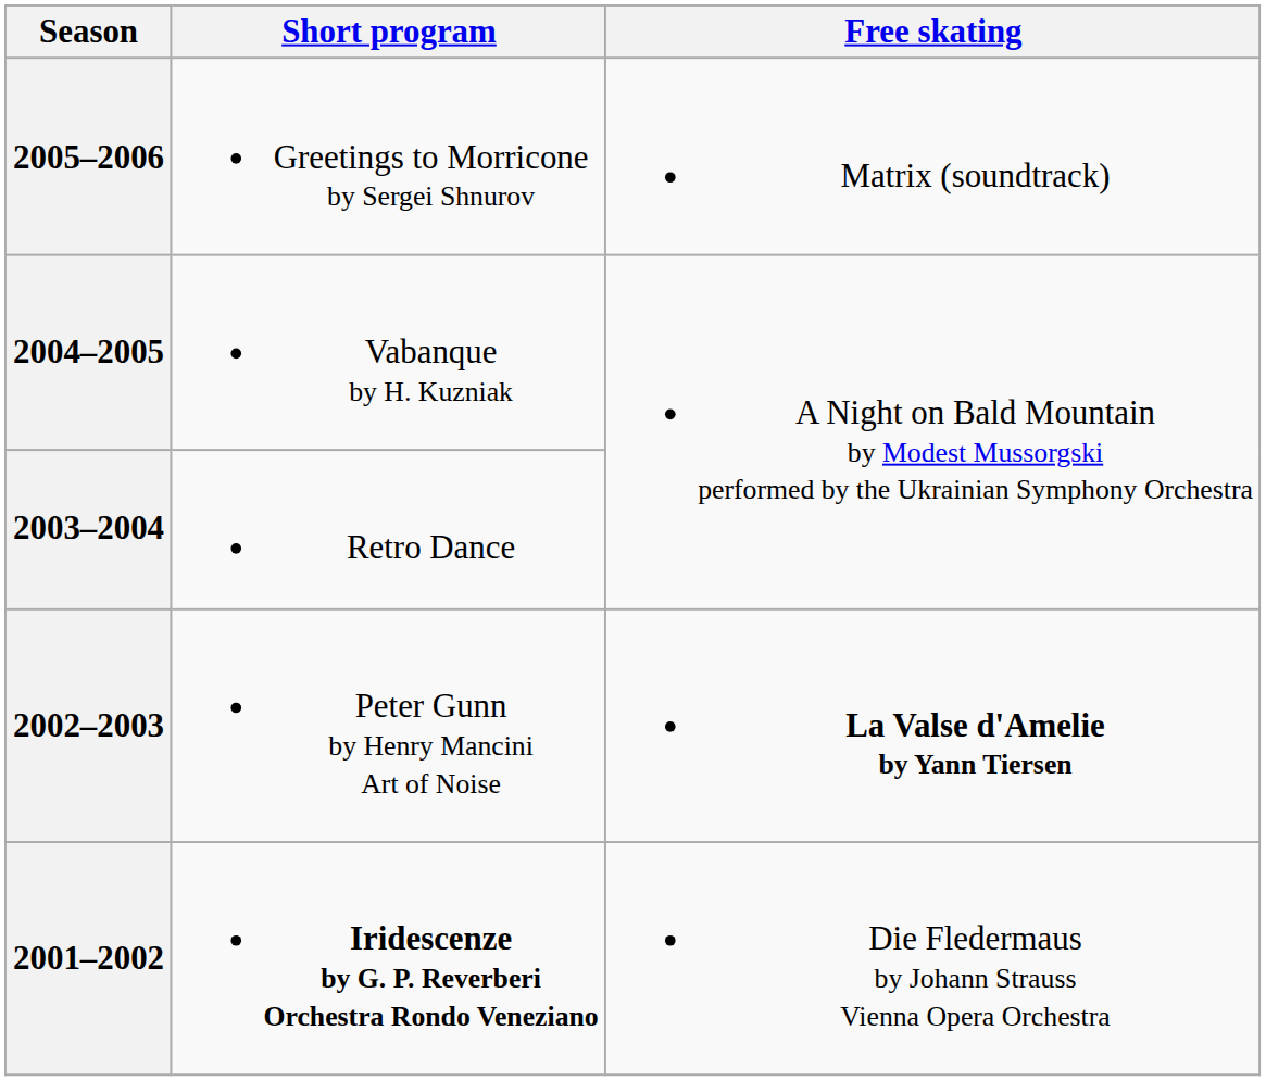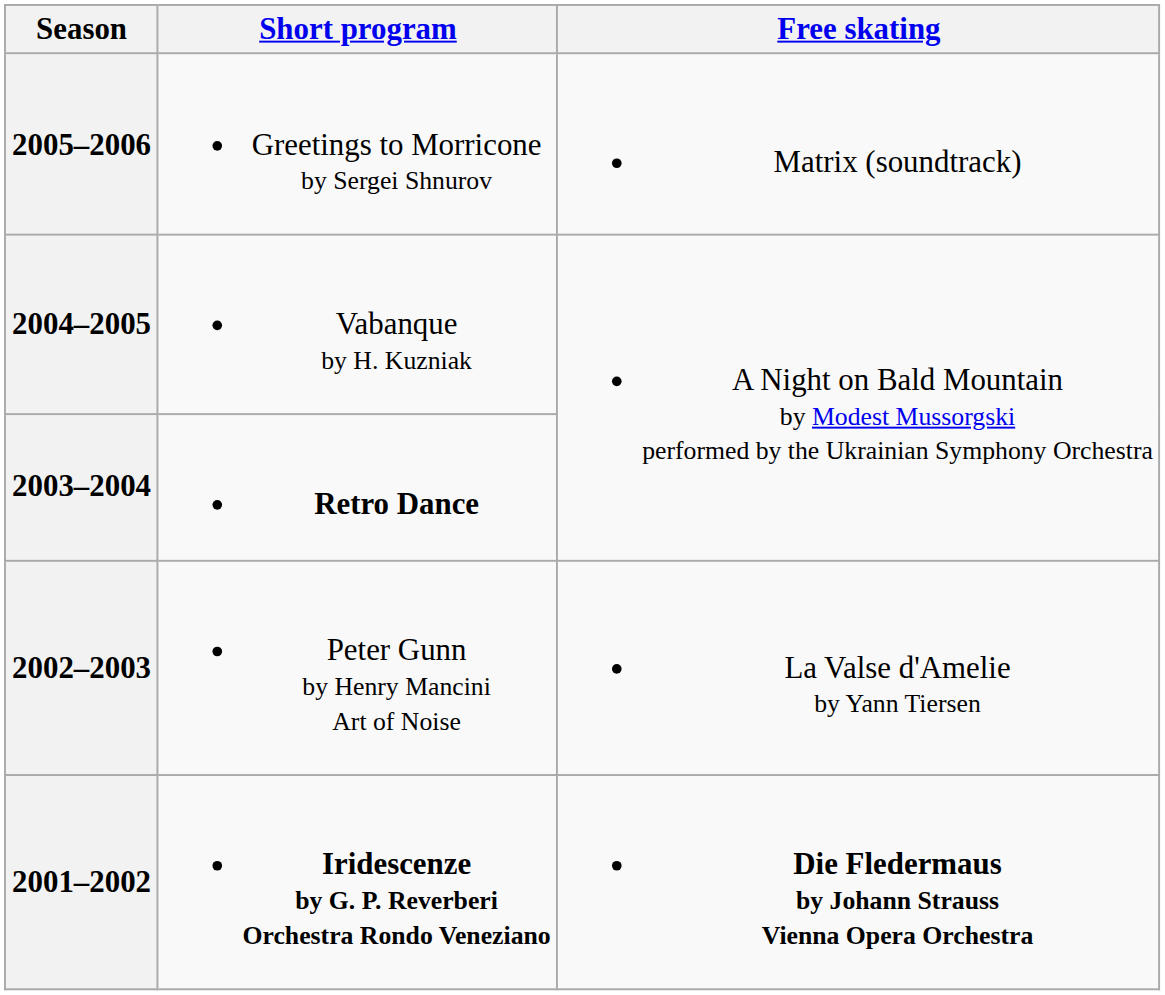2003–2004 | Short program: normal -> bold
2002–2003 | Free skating: bold -> normal
2001–2002 | Free skating: normal -> bold
